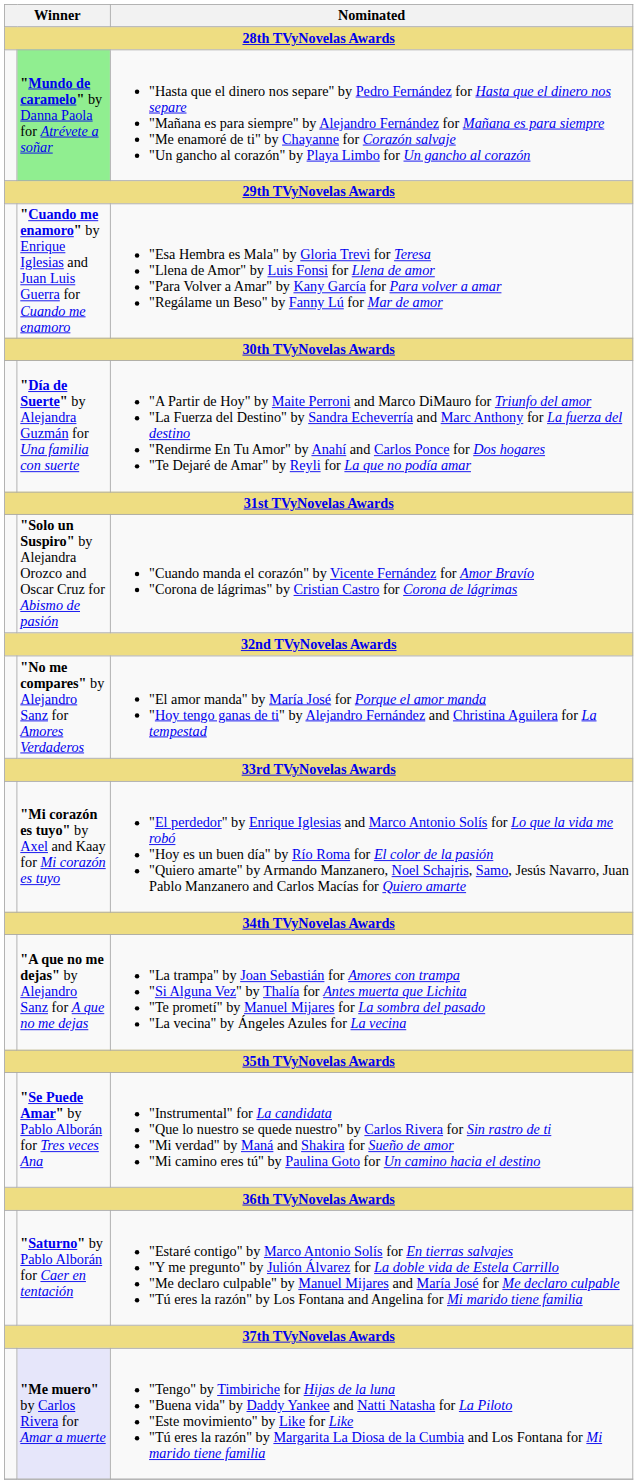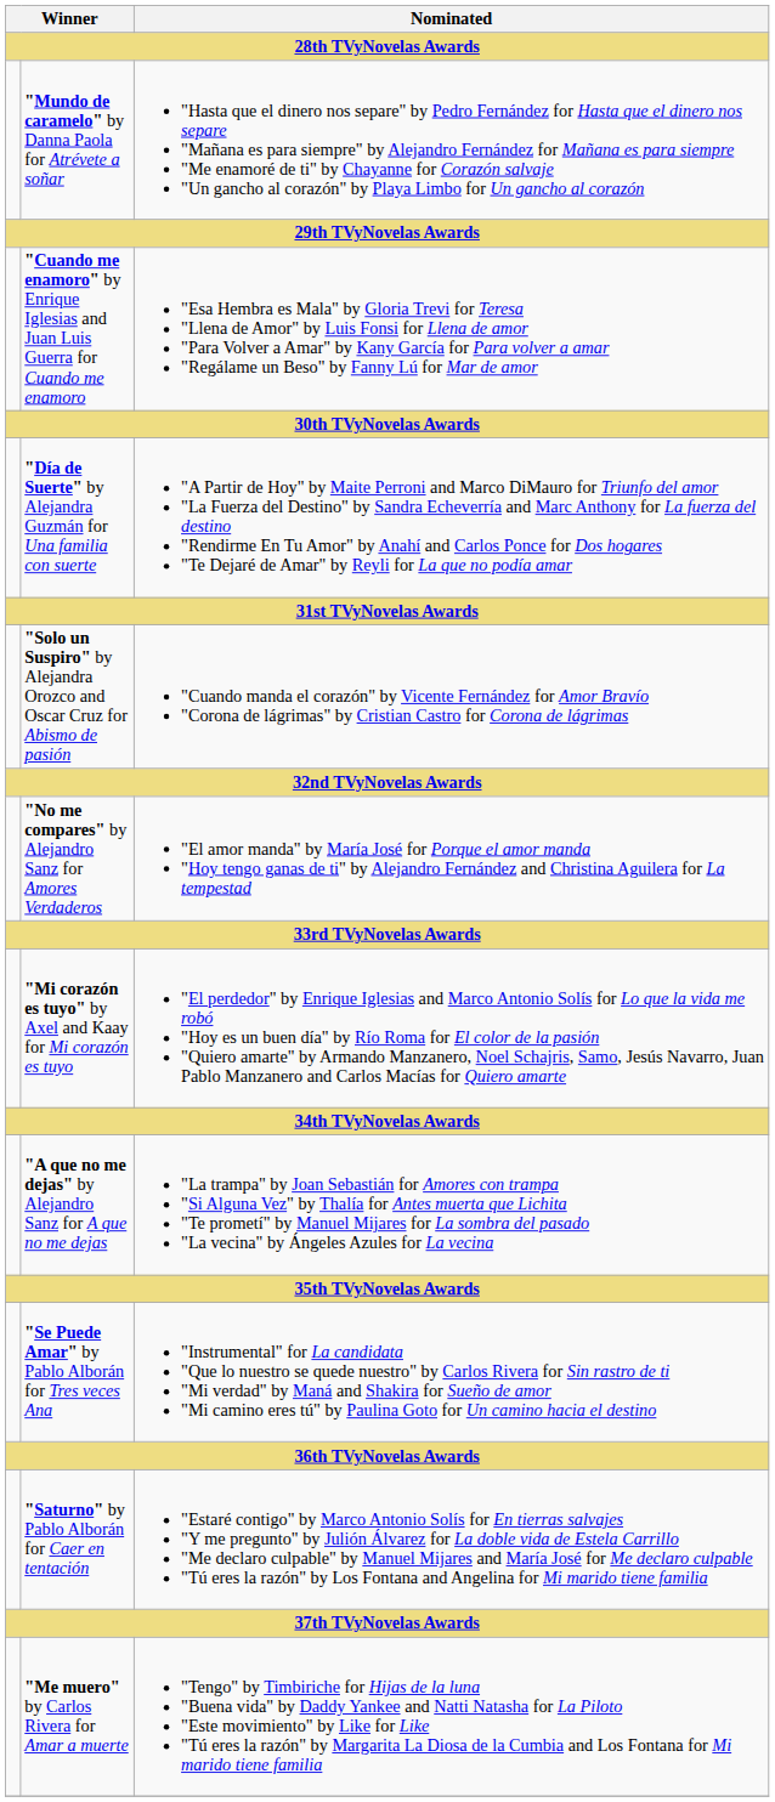"Mundo de caramelo" by Danna Paola for Atrévete a soñar | column 2: lightgreen background -> no background
"Me muero" by Carlos Rivera for Amar a muerte | column 2: lavender background -> no background
